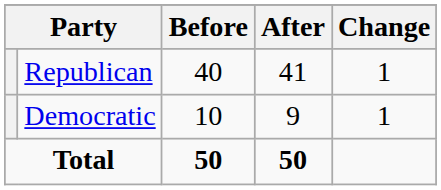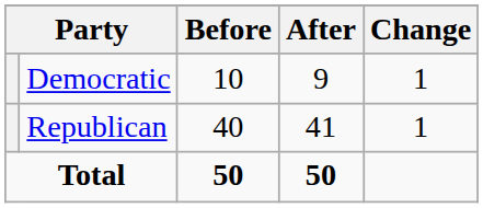rows swapped: Republican <-> Democratic
